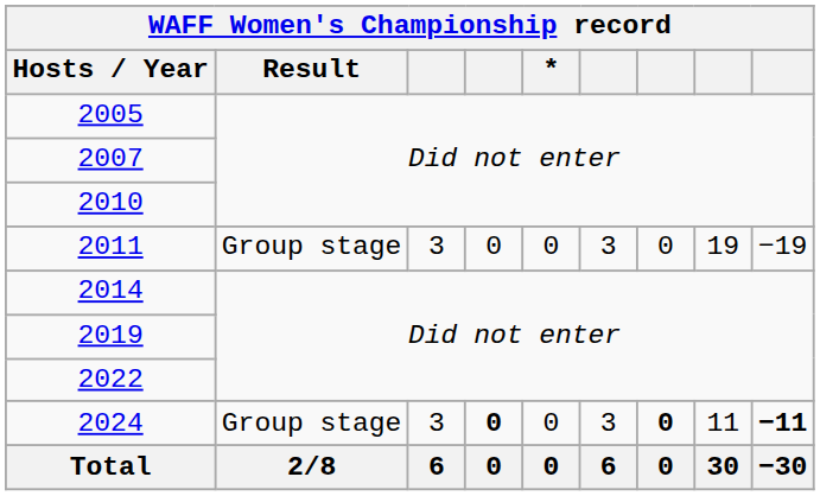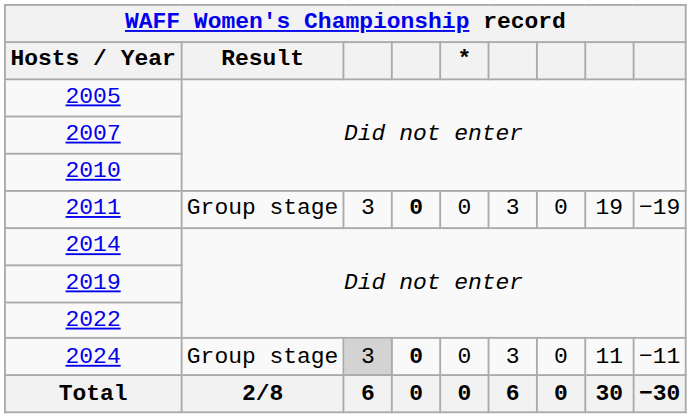2011 | column 4: normal -> bold
2024 | column 3: no background -> lightgrey background
2024 | column 7: bold -> normal
2024 | column 9: bold -> normal
